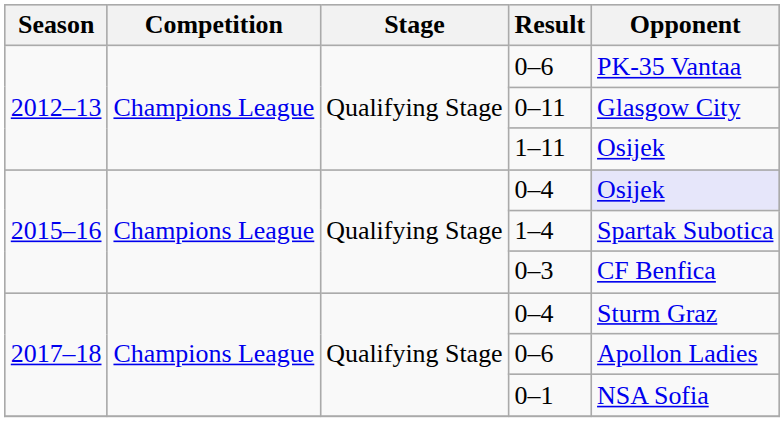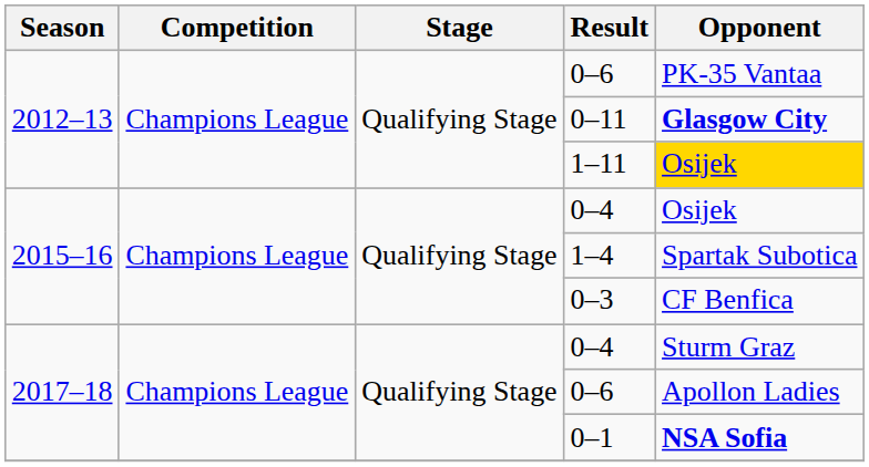0–11 | Opponent: normal -> bold
1–11 | Opponent: no background -> gold background
2015–16 / 0–4 | Opponent: lavender background -> no background
0–1 | Opponent: normal -> bold
